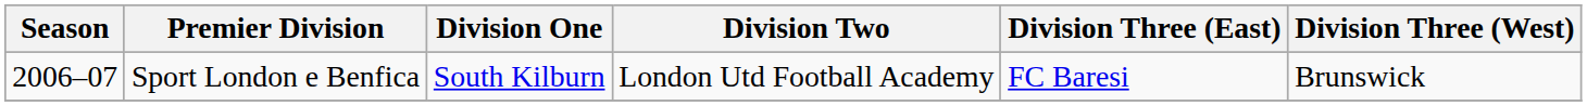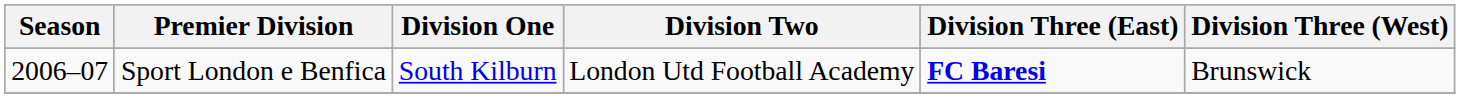Sport London e Benfica | Division Three (East): normal -> bold
